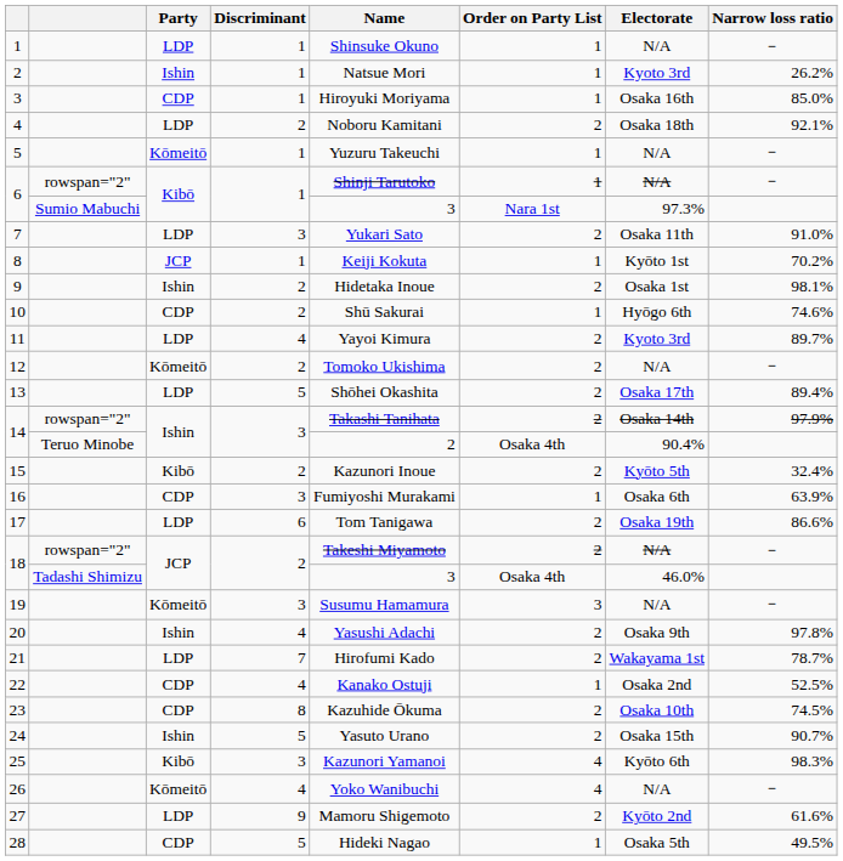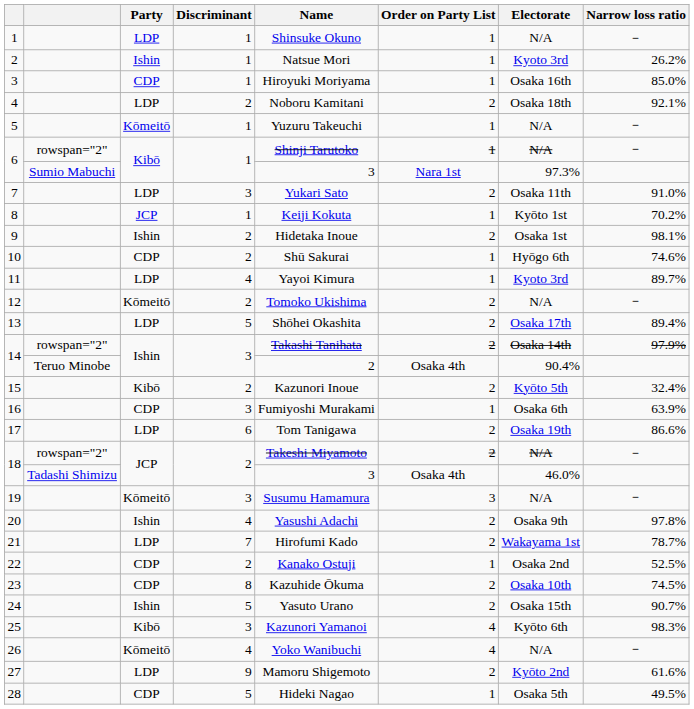11 | Order on Party List: 2 -> 1
22 | Discriminant: 4 -> 2
